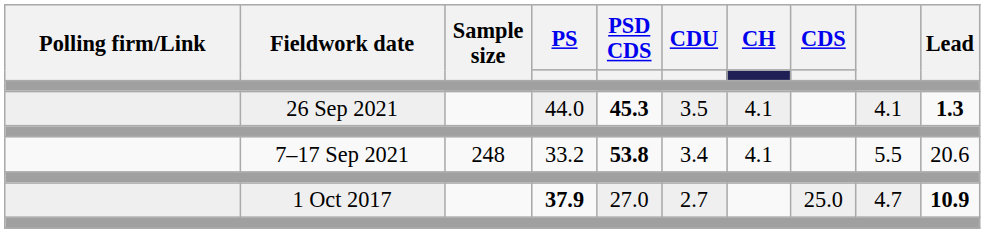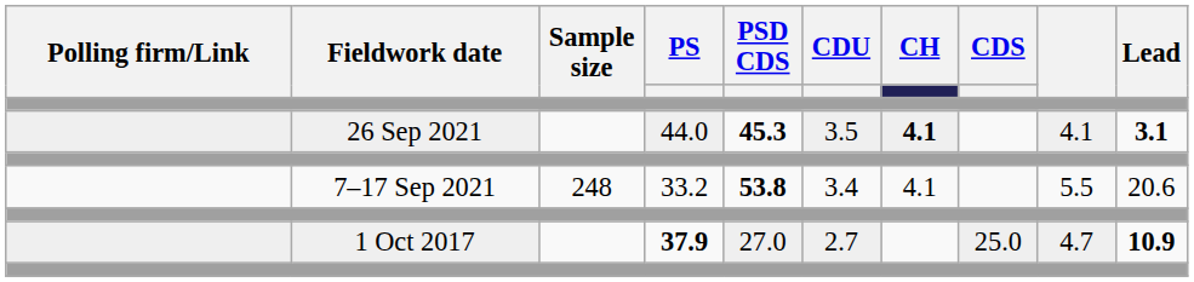26 Sep 2021 | CH: normal -> bold
26 Sep 2021 | Lead: 1.3 -> 3.1
